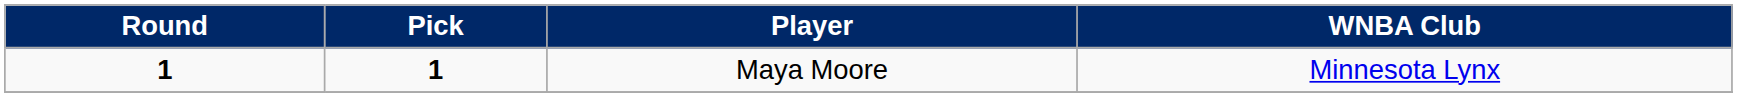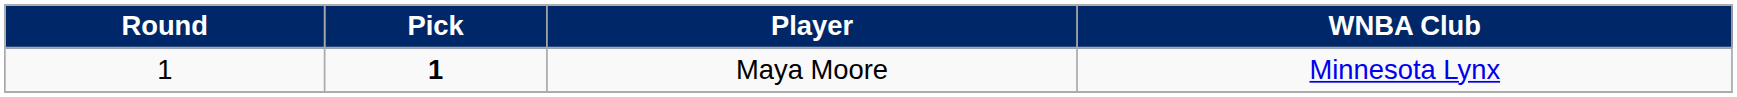Maya Moore | Round: bold -> normal
